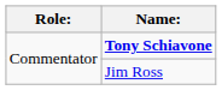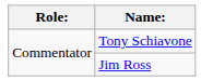Tony Schiavone | Name:: bold -> normal
